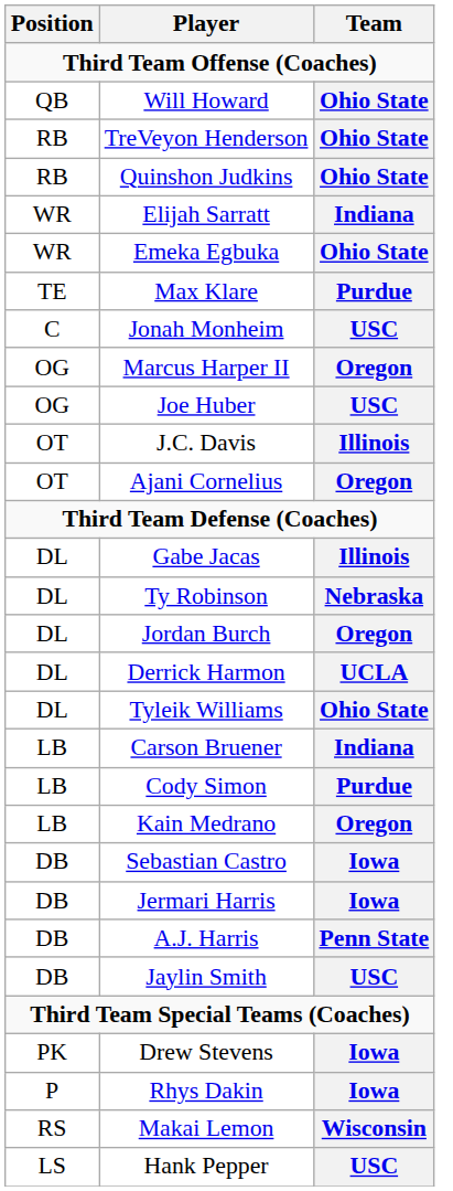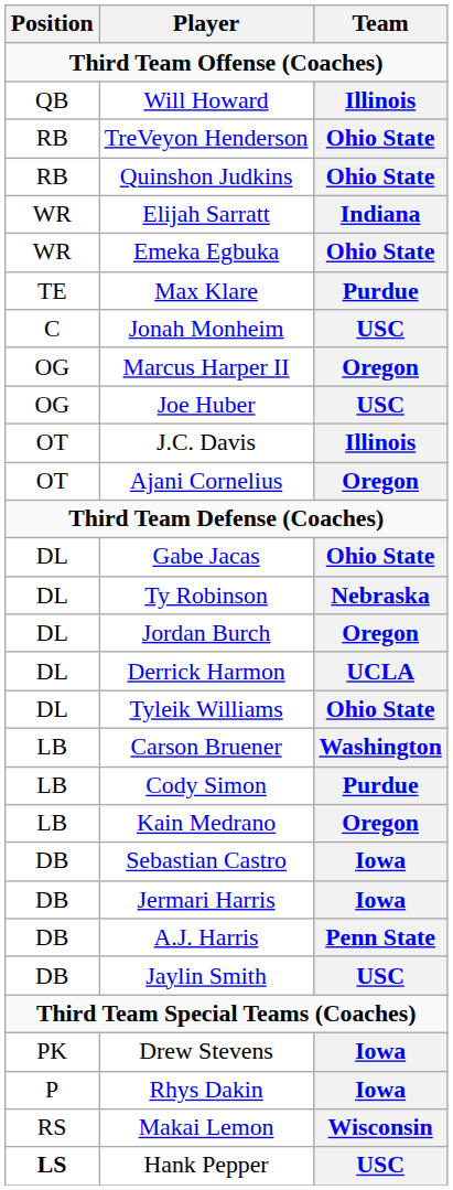Will Howard | Team: Ohio State -> Illinois
Gabe Jacas | Team: Illinois -> Ohio State
Carson Bruener | Team: Indiana -> Washington
Hank Pepper | Position: normal -> bold
